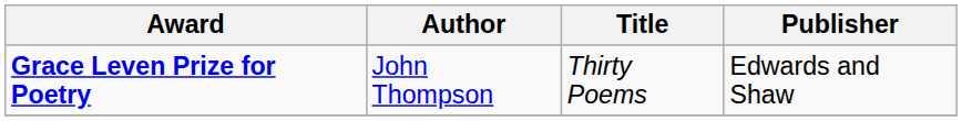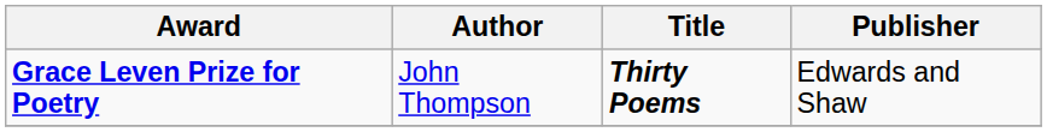Grace Leven Prize for Poetry | Title: normal -> bold
